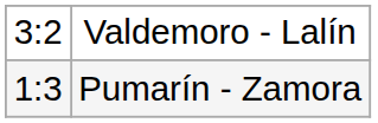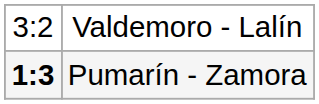Pumarín - Zamora | column 1: normal -> bold
